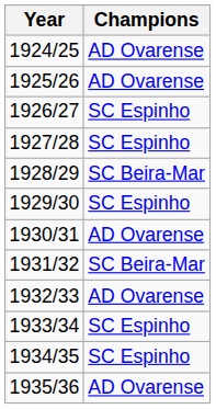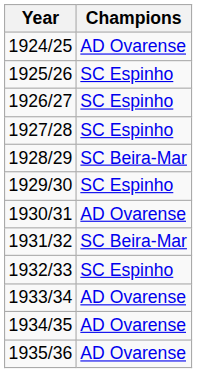1925/26 | Champions: AD Ovarense -> SC Espinho
1932/33 | Champions: AD Ovarense -> SC Espinho
1933/34 | Champions: SC Espinho -> AD Ovarense
1934/35 | Champions: SC Espinho -> AD Ovarense
